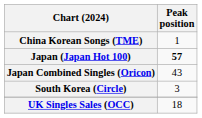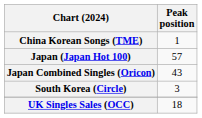Japan (Japan Hot 100) | Peak position: bold -> normal
